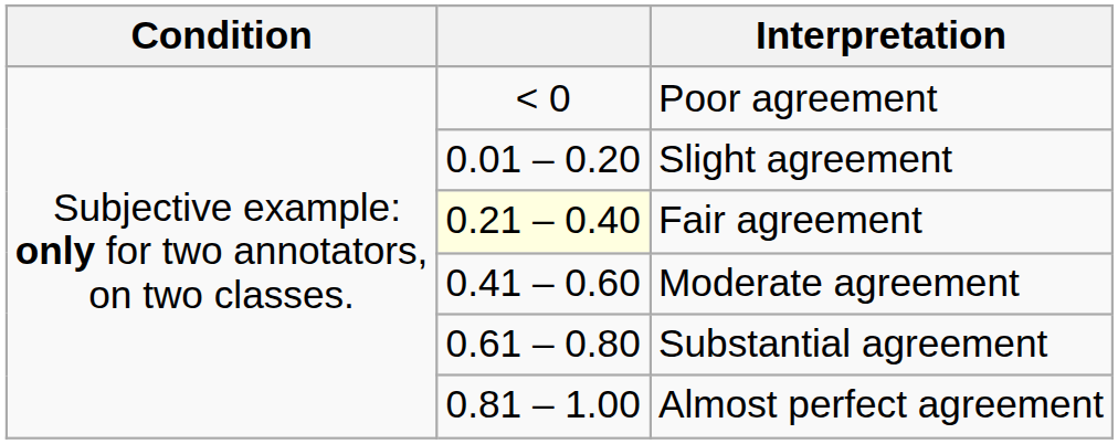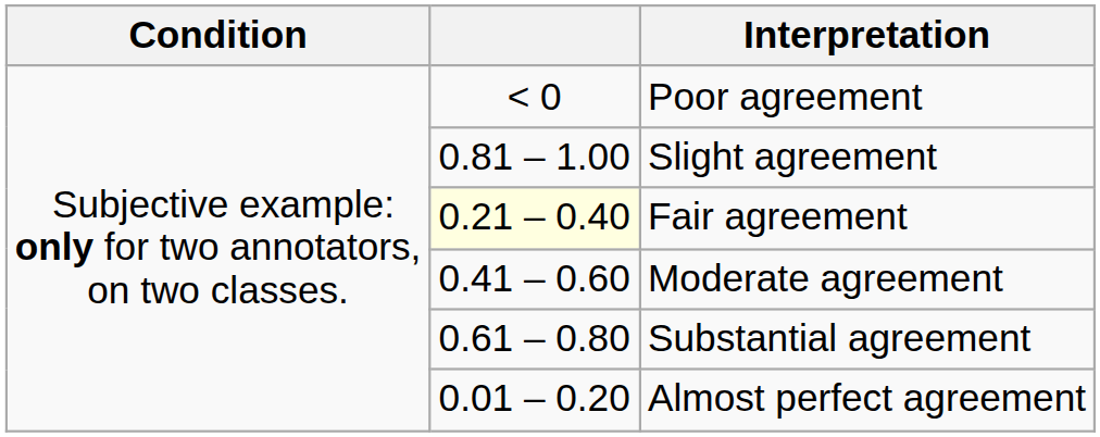Slight agreement | column 2: 0.01 – 0.20 -> 0.81 – 1.00
Almost perfect agreement | column 2: 0.81 – 1.00 -> 0.01 – 0.20
